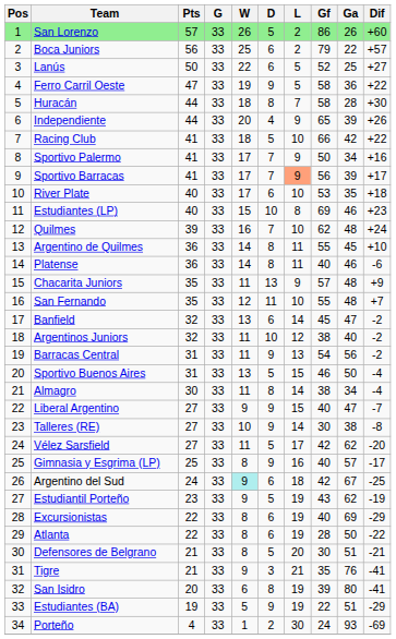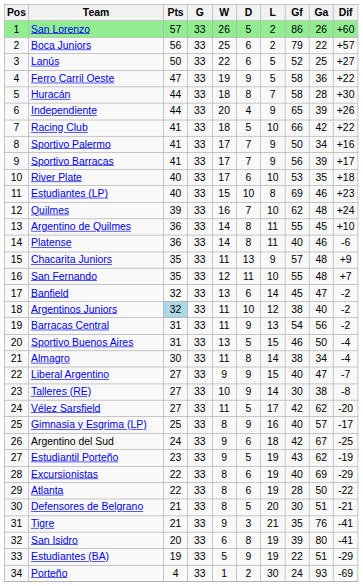Sportivo Barracas | L: lightsalmon background -> no background
Argentinos Juniors | Pts: no background -> lightblue background
Argentino del Sud | W: paleturquoise background -> no background
